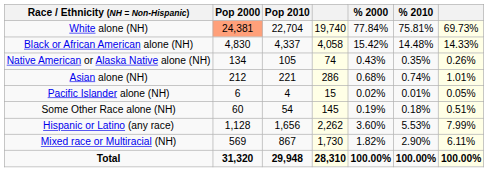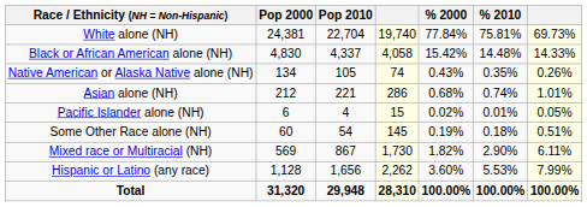White alone (NH) | Pop 2000: lightsalmon background -> no background
rows swapped: Mixed race or Multiracial (NH) <-> Hispanic or Latino (any race)
